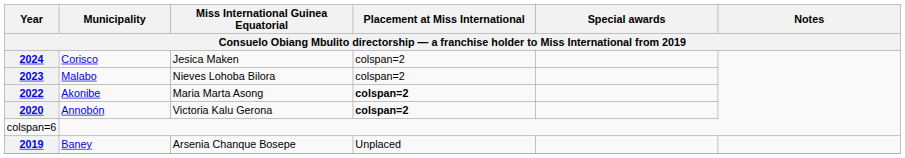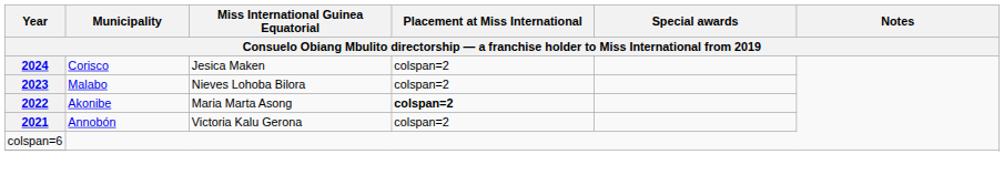Annobón | Year: 2020 -> 2021
Annobón | Placement at Miss International: bold -> normal
- row: 2019 | Baney | Arsenia Chanque Bosepe | Unplaced
